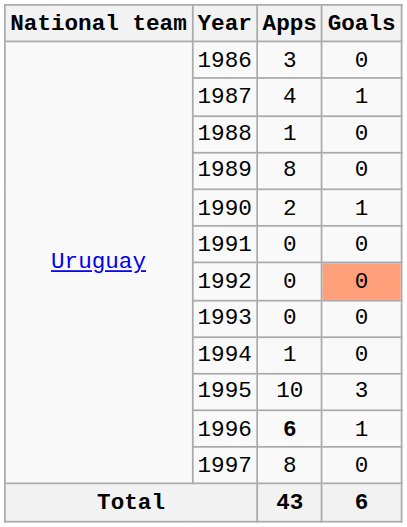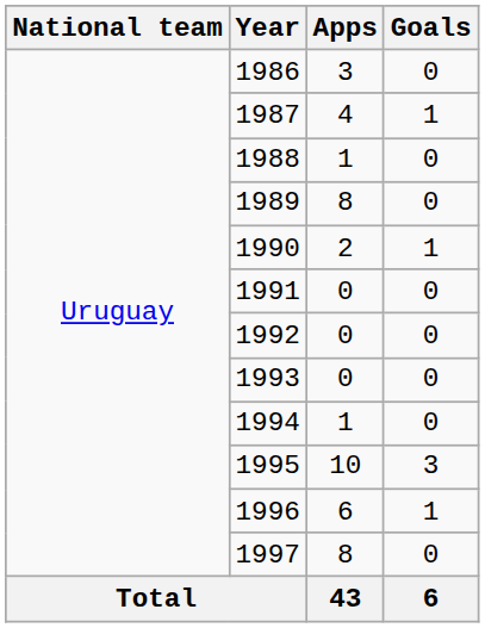1992 | Goals: lightsalmon background -> no background
1996 | Apps: bold -> normal
